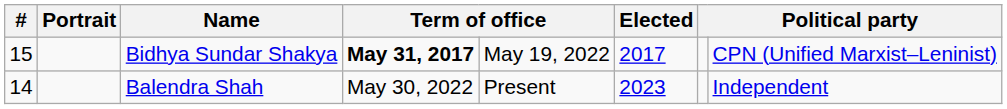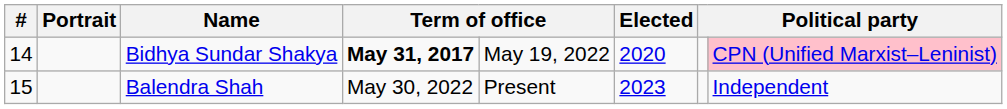Bidhya Sundar Shakya | #: 15 -> 14
Bidhya Sundar Shakya | Elected: 2017 -> 2020
Bidhya Sundar Shakya | column 8: no background -> pink background
Balendra Shah | #: 14 -> 15
